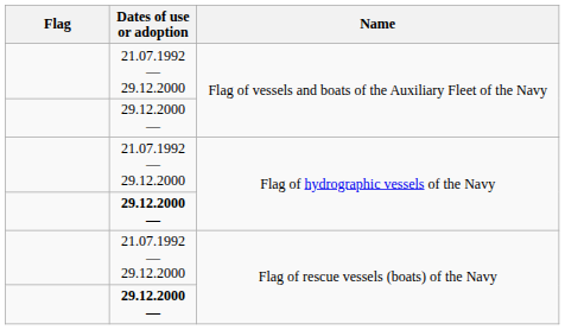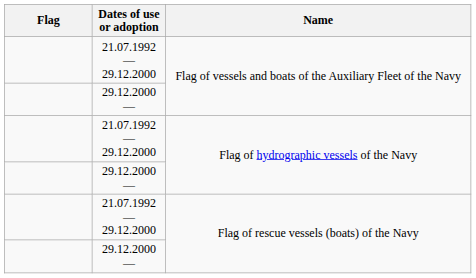29.12.2000 — / Flag of hydrographic vessels of the Navy | Dates of use or adoption: bold -> normal
29.12.2000 — / Flag of rescue vessels (boats) of the Navy | Dates of use or adoption: bold -> normal
